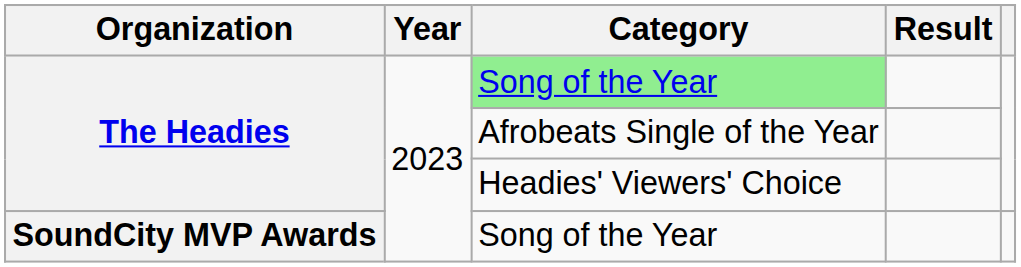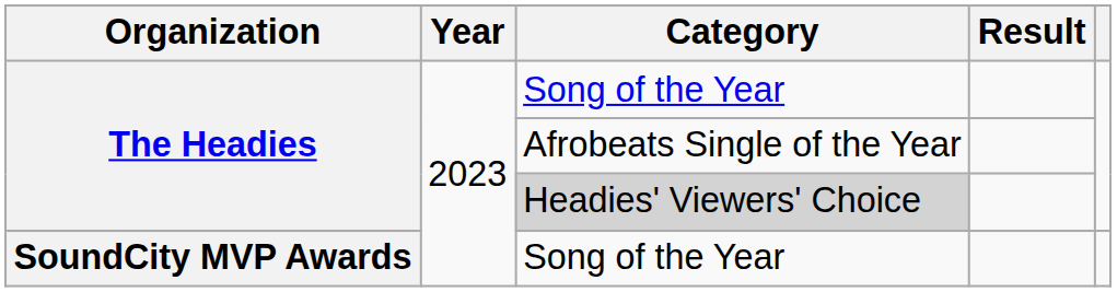The Headies / Song of the Year | Category: lightgreen background -> no background
Headies' Viewers' Choice | Category: no background -> lightgrey background
